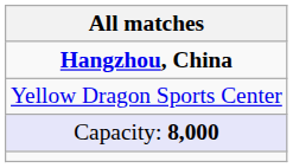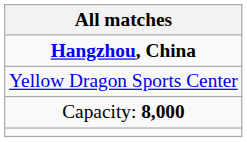row 4 | column 1: lavender background -> no background
